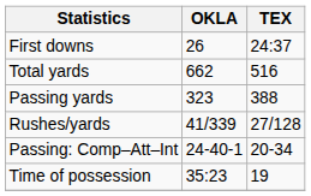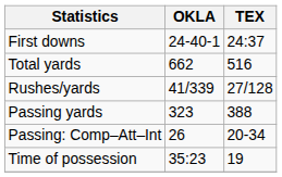First downs | OKLA: 26 -> 24-40-1
rows swapped: Rushes/yards <-> Passing yards
Passing: Comp–Att–Int | OKLA: 24-40-1 -> 26
